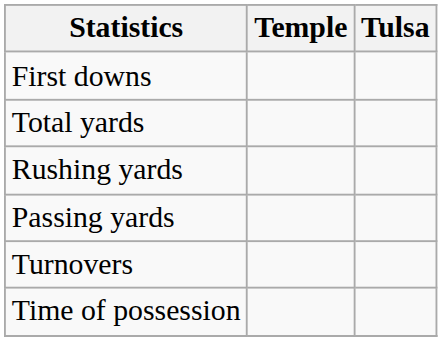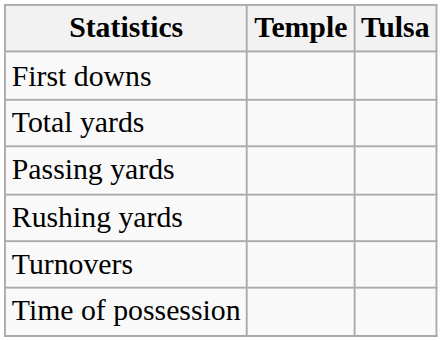rows swapped: Rushing yards <-> Passing yards
